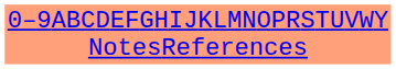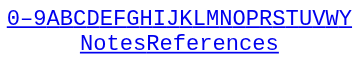row 1 | column 1: lightsalmon background -> no background
